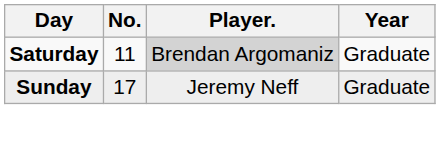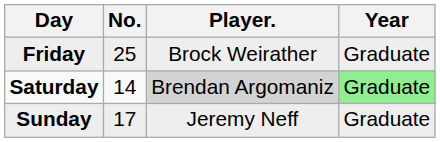+ row: Friday | 25 | Brock Weirather | Graduate
Saturday | No.: 11 -> 14
Saturday | Year: no background -> lightgreen background
